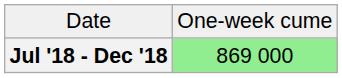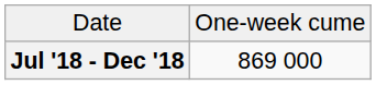Jul '18 - Dec '18 | column 2: lightgreen background -> no background
